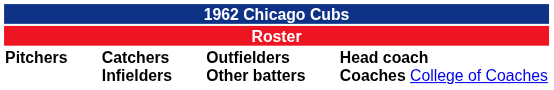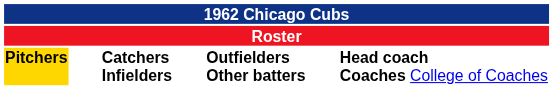Pitchers | column 1: no background -> gold background
